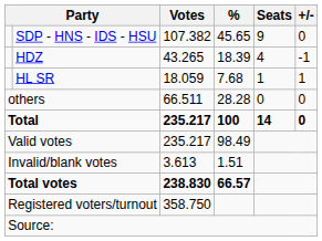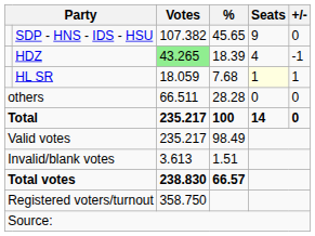HDZ | Votes: no background -> lightgreen background
HL SR | Seats: no background -> lightyellow background
